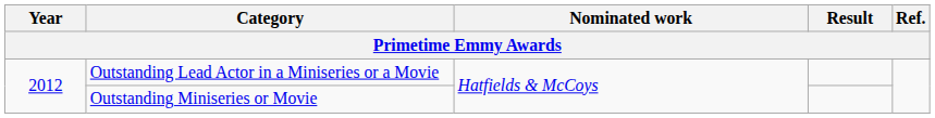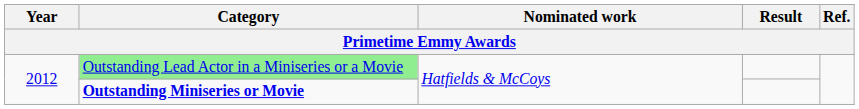Outstanding Lead Actor in a Miniseries or a Movie | Category: no background -> lightgreen background
Outstanding Miniseries or Movie | Category: normal -> bold
